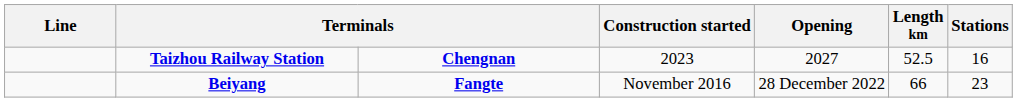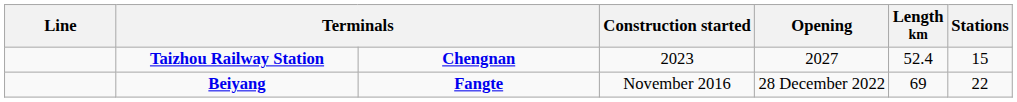Taizhou Railway Station | Length km: 52.5 -> 52.4
Taizhou Railway Station | Stations: 16 -> 15
Beiyang | Length km: 66 -> 69
Beiyang | Stations: 23 -> 22
